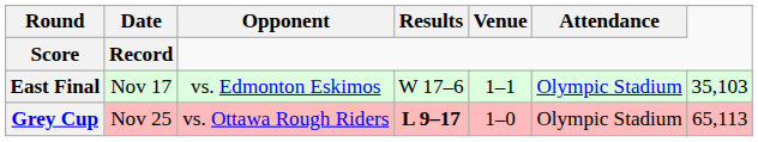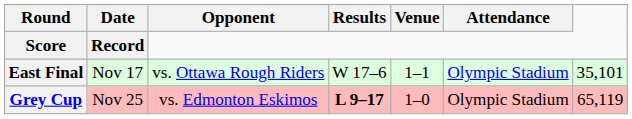East Final | Opponent: vs. Edmonton Eskimos -> vs. Ottawa Rough Riders
East Final | column 7: 35,103 -> 35,101
Grey Cup | Opponent: vs. Ottawa Rough Riders -> vs. Edmonton Eskimos
Grey Cup | column 7: 65,113 -> 65,119
